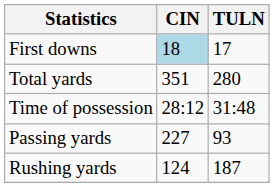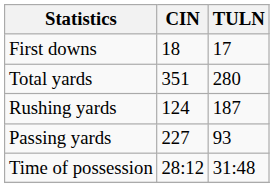First downs | CIN: lightblue background -> no background
rows swapped: Rushing yards <-> Time of possession
